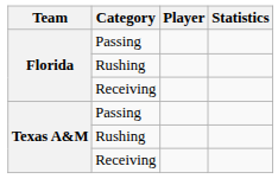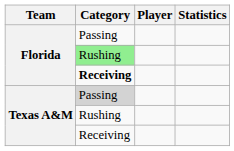Florida / Rushing | Category: no background -> lightgreen background
Florida / Receiving | Category: normal -> bold
Texas A&M / Passing | Category: no background -> lightgrey background
